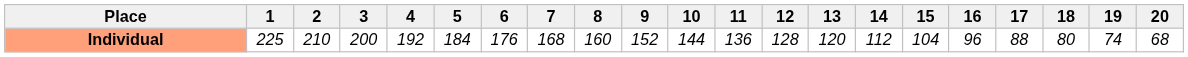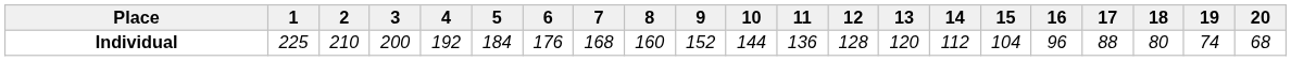Individual | Place: lightsalmon background -> no background
